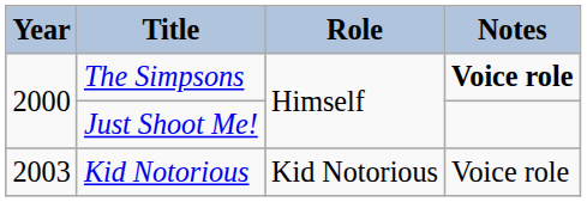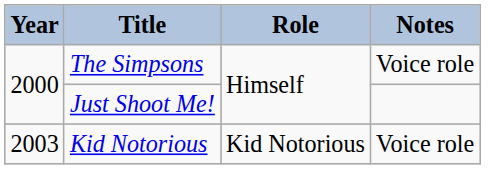The Simpsons | Notes: bold -> normal
